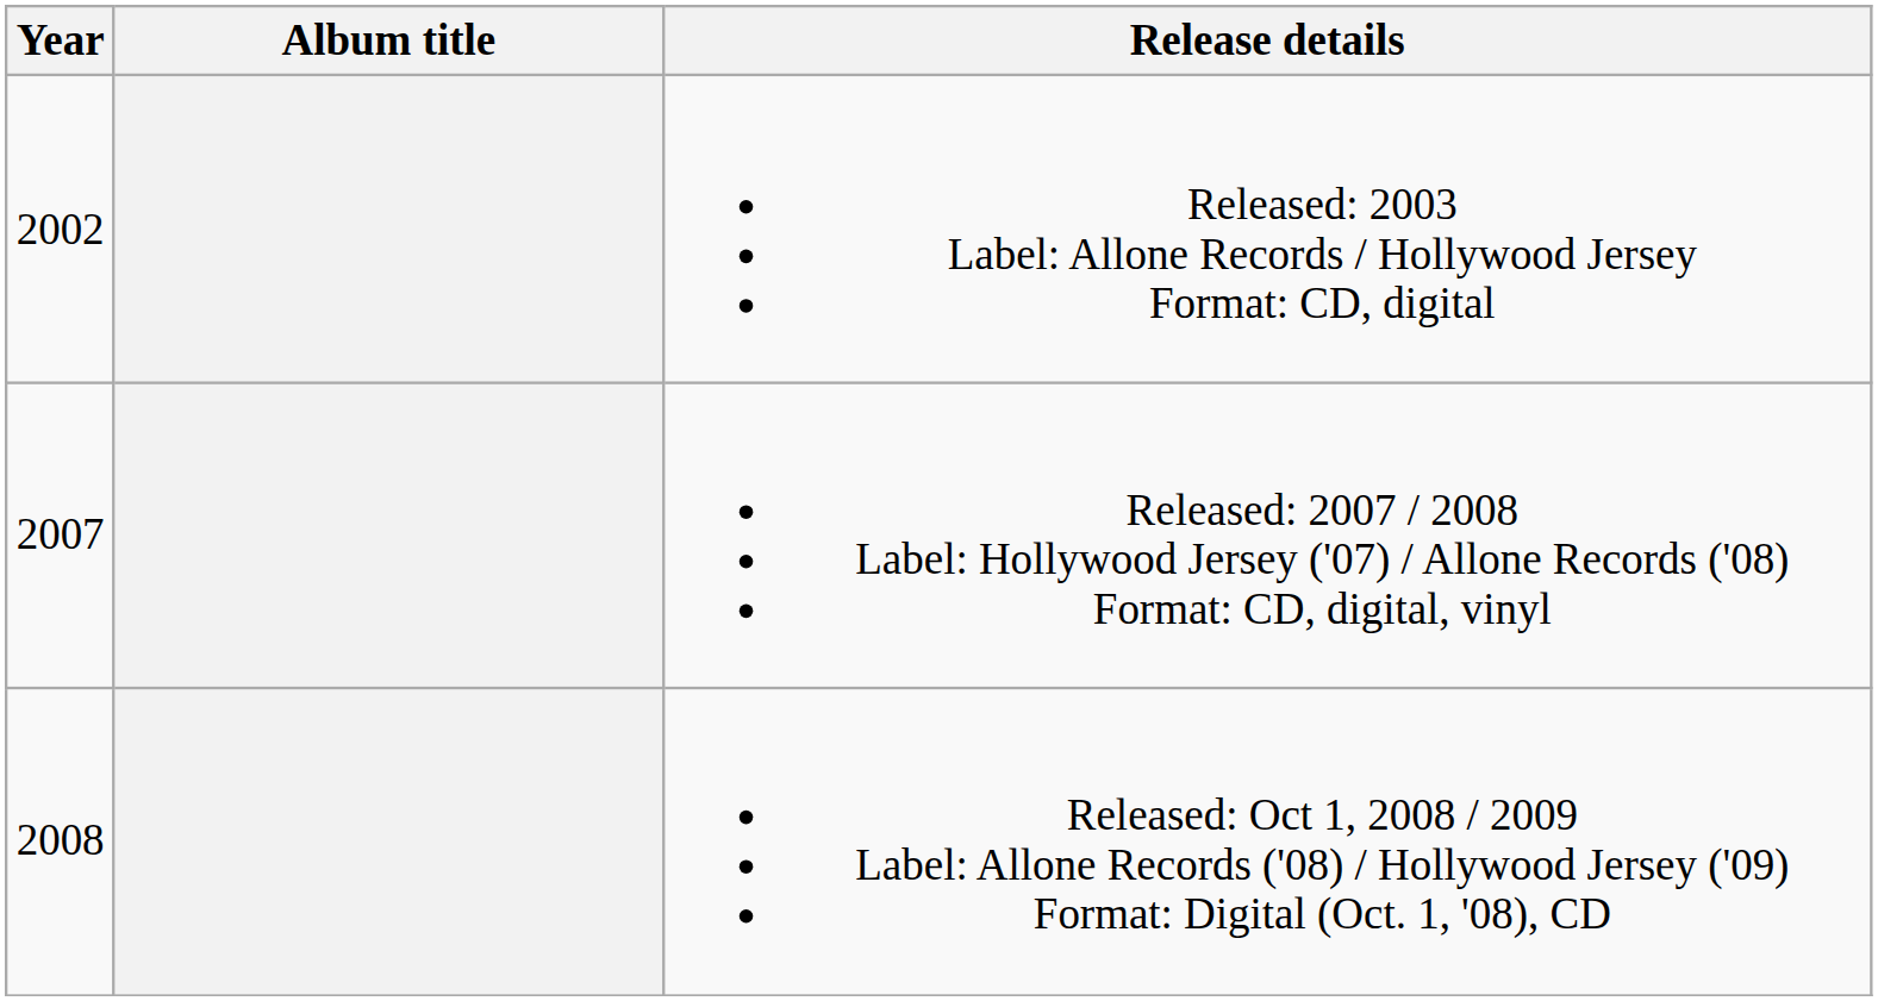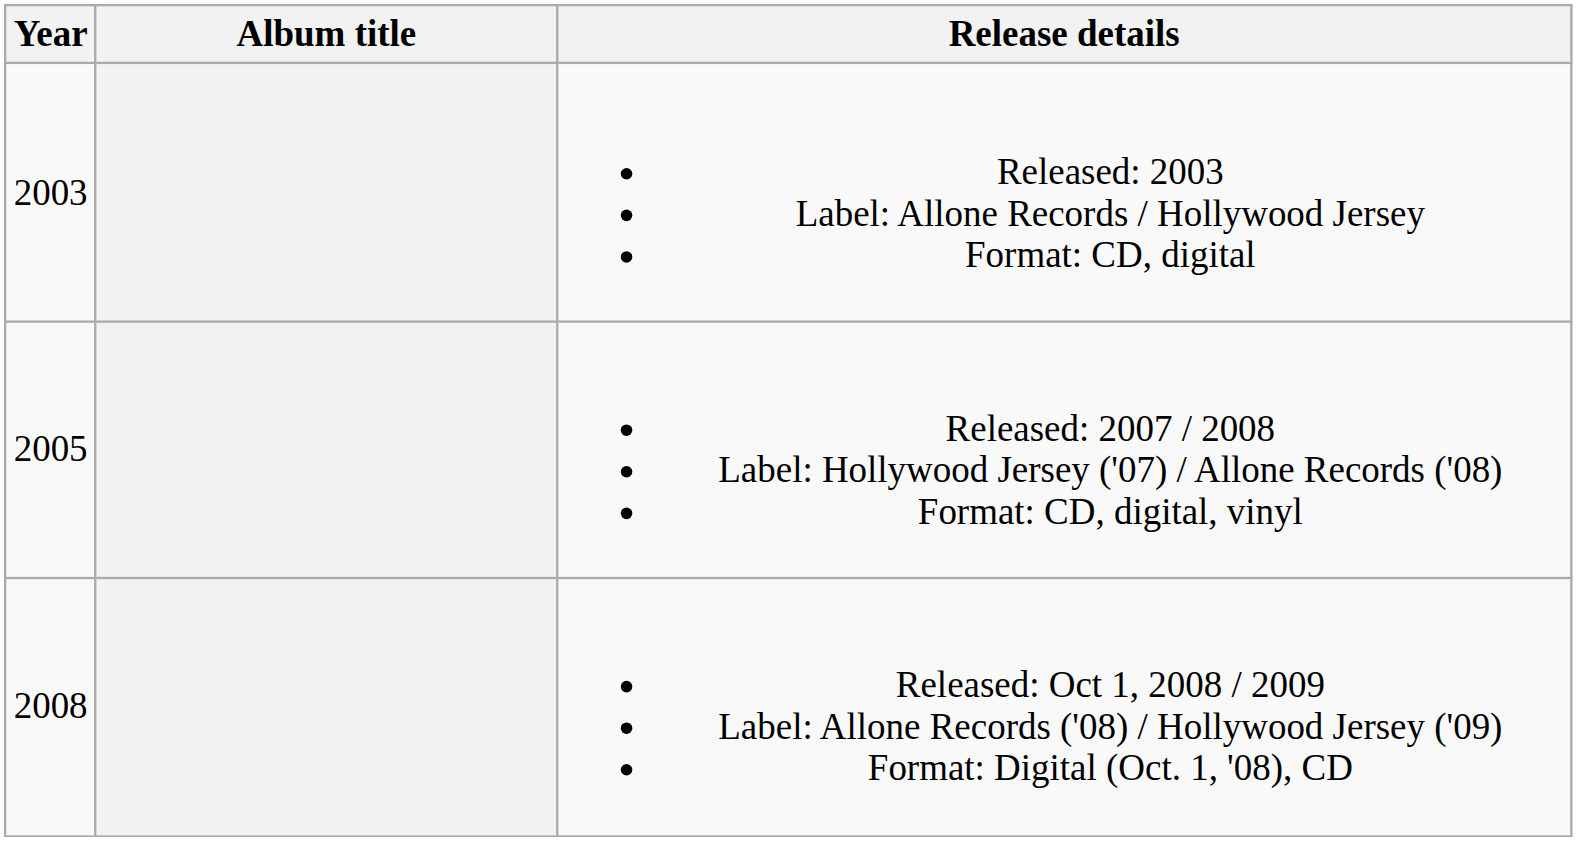row 2 | Year: 2002 -> 2003
row 3 | Year: 2007 -> 2005
